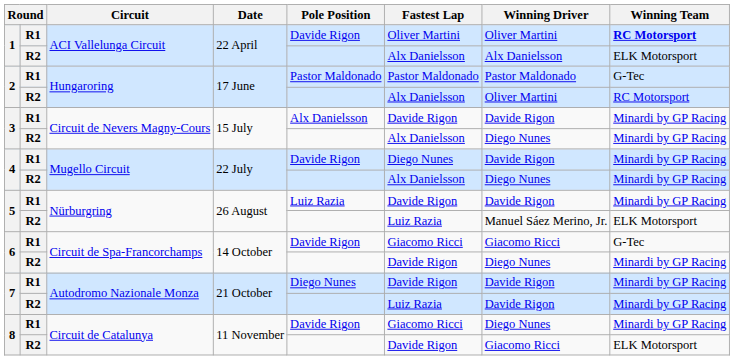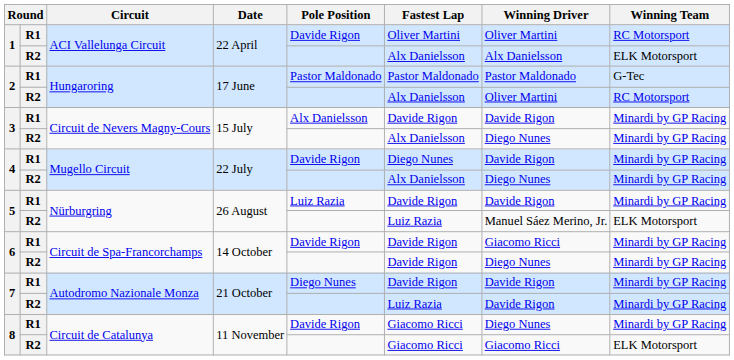1 / R1 | Winning Team: bold -> normal
6 / R1 | Fastest Lap: Giacomo Ricci -> Davide Rigon
6 / R1 | Winning Team: G-Tec -> Minardi by GP Racing
8 / R2 | Fastest Lap: Davide Rigon -> Giacomo Ricci
